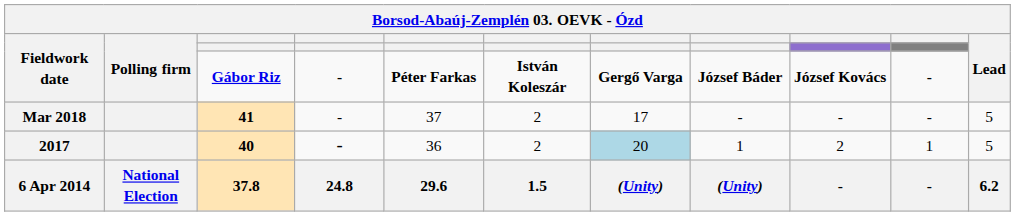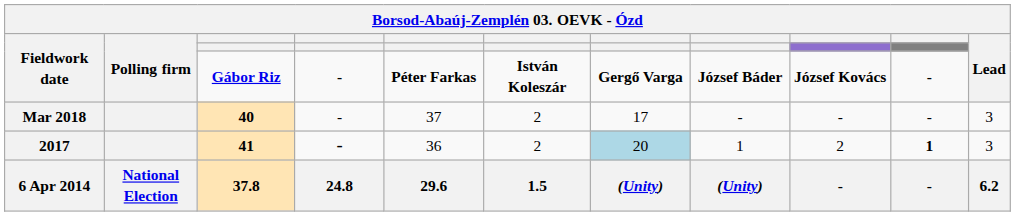Mar 2018 | column 3: 41 -> 40
Mar 2018 | Lead: 5 -> 3
2017 | column 3: 40 -> 41
2017 | column 10: normal -> bold
2017 | Lead: 5 -> 3
